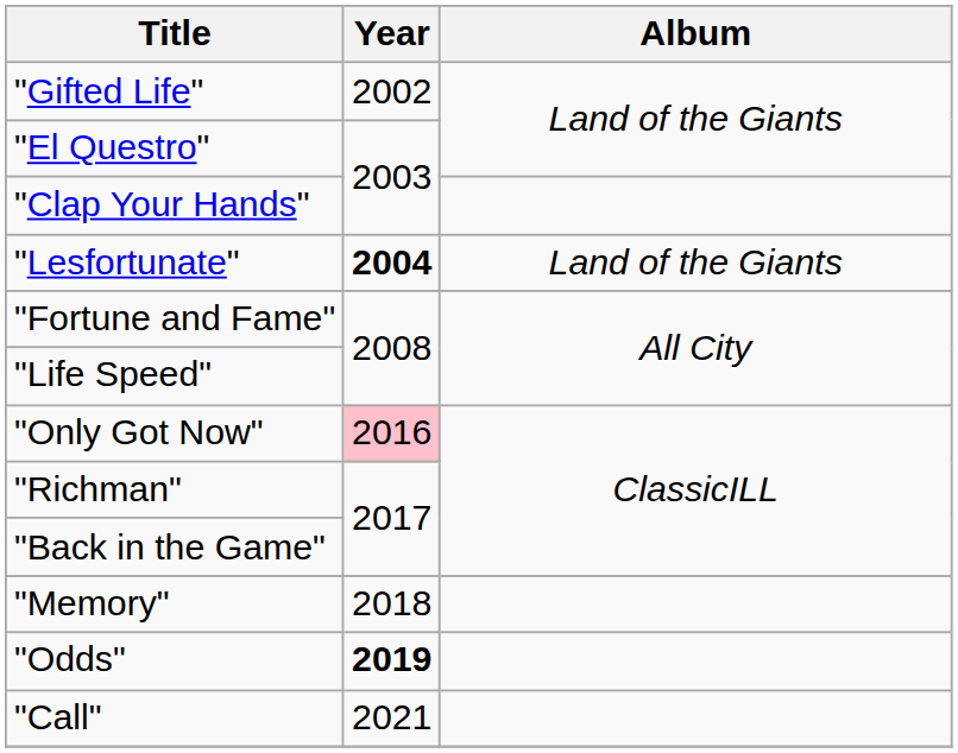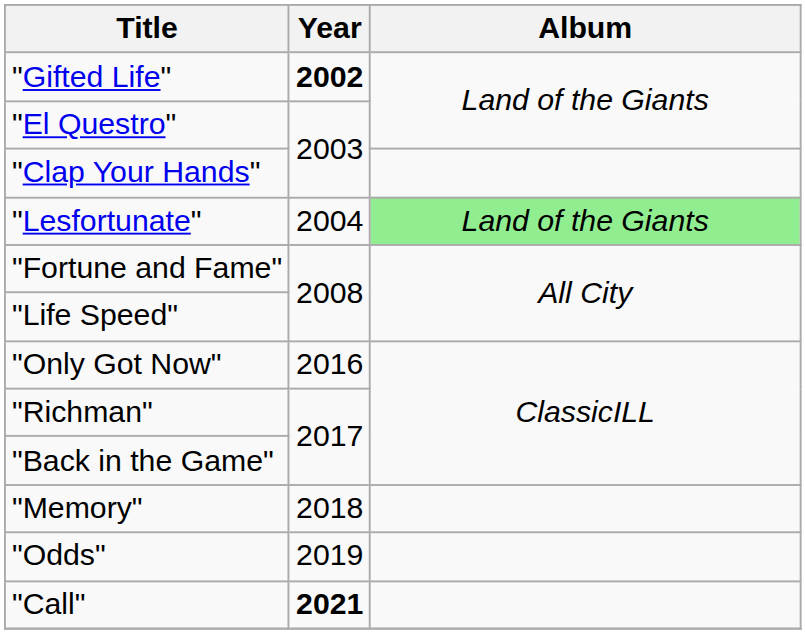"Gifted Life" | Year: normal -> bold
"Lesfortunate" | Year: bold -> normal
"Lesfortunate" | Album: no background -> lightgreen background
"Only Got Now" | Year: pink background -> no background
"Odds" | Year: bold -> normal
"Call" | Year: normal -> bold
